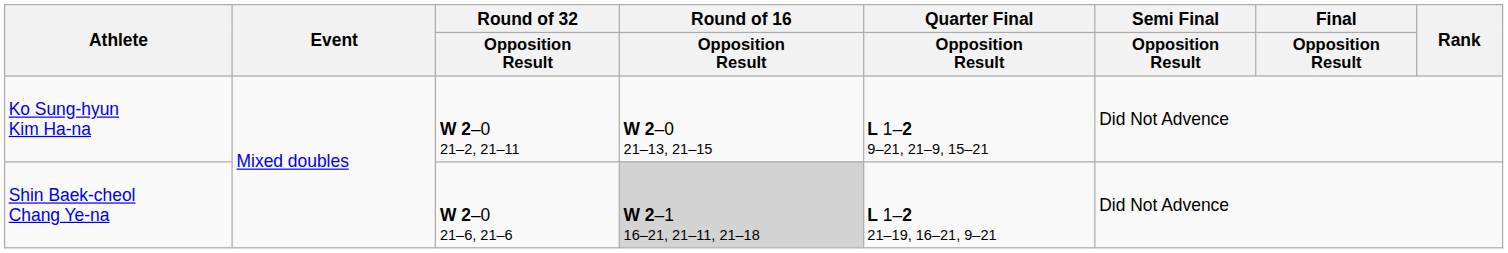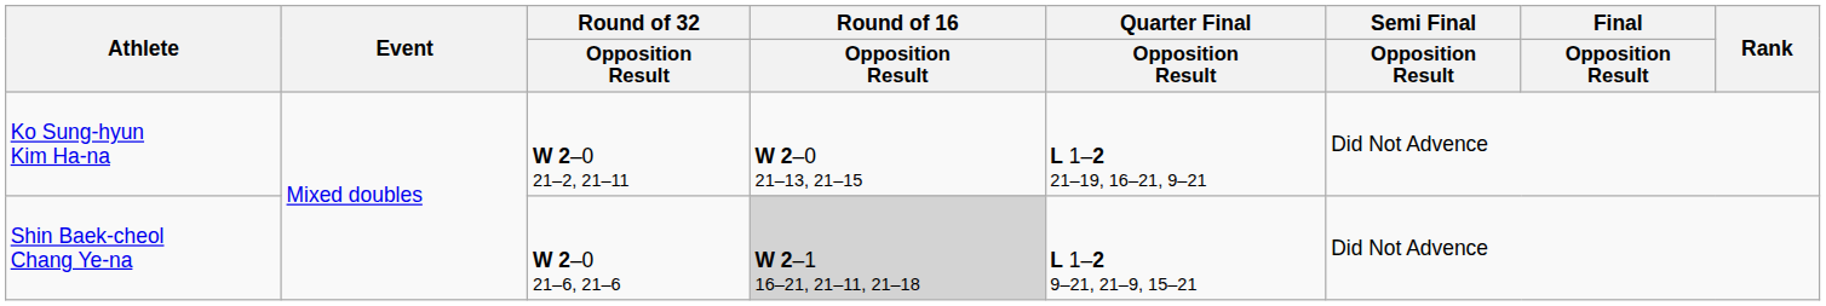Ko Sung-hyun Kim Ha-na | Quarter Final / Opposition Result: L 1–2 9–21, 21–9, 15–21 -> L 1–2 21–19, 16–21, 9–21
Shin Baek-cheol Chang Ye-na | Quarter Final / Opposition Result: L 1–2 21–19, 16–21, 9–21 -> L 1–2 9–21, 21–9, 15–21
